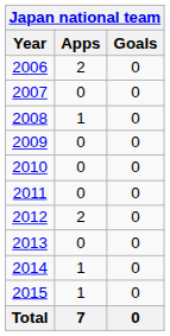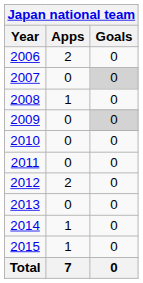2007 | Goals: no background -> lightgrey background
2009 | Goals: no background -> lightgrey background
